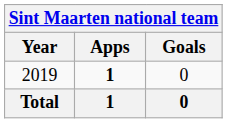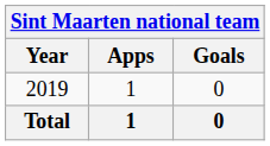2019 | Apps: bold -> normal
